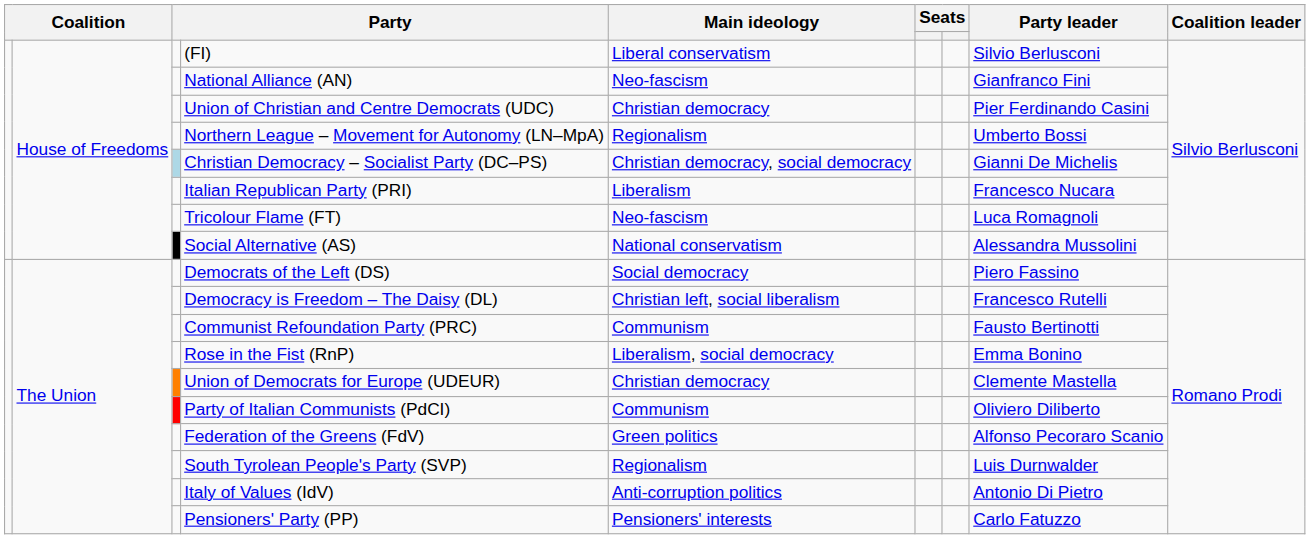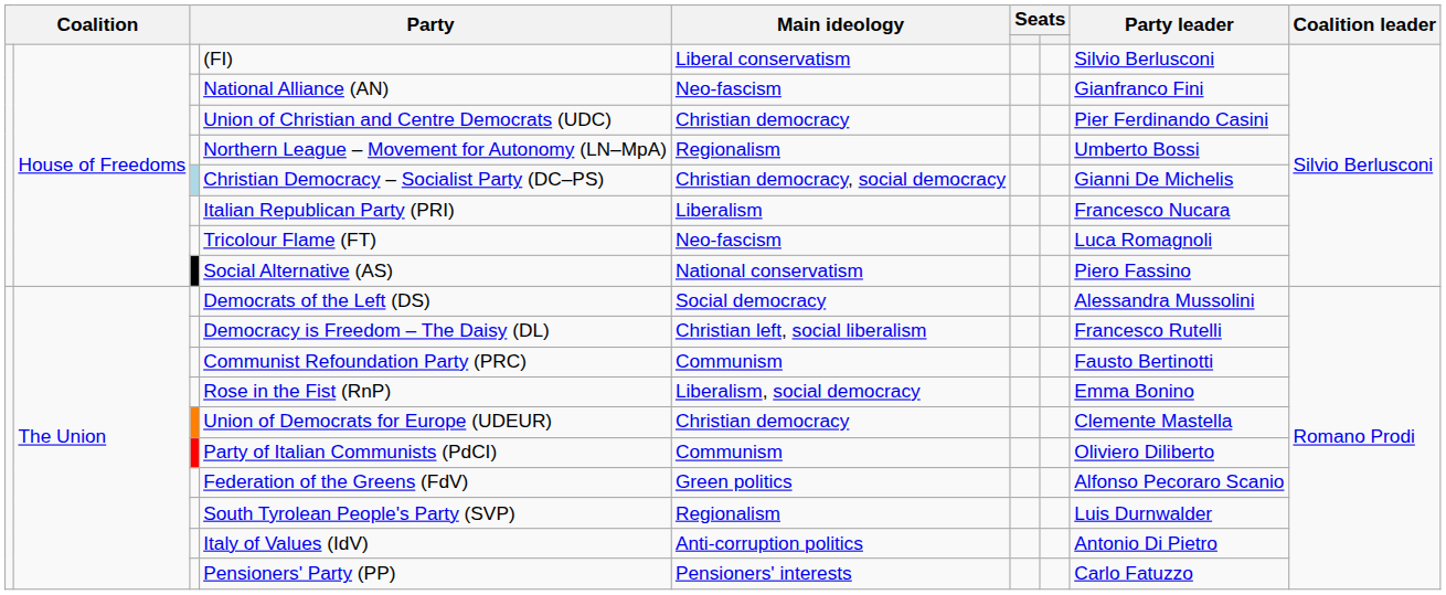Social Alternative (AS) | Party leader: Alessandra Mussolini -> Piero Fassino
Democrats of the Left (DS) | Party leader: Piero Fassino -> Alessandra Mussolini
